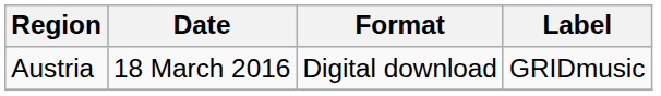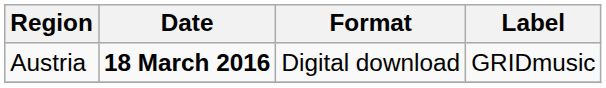Austria | Date: normal -> bold
